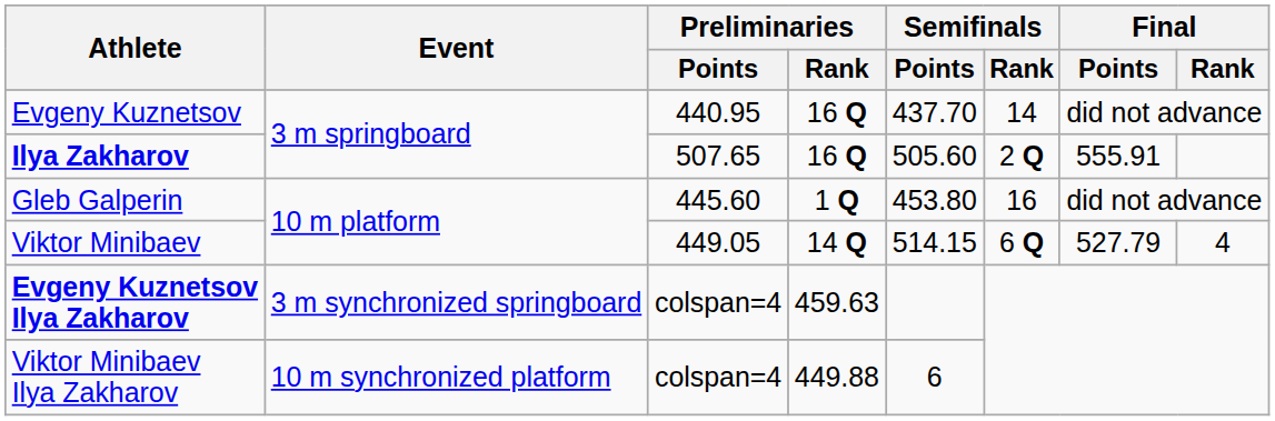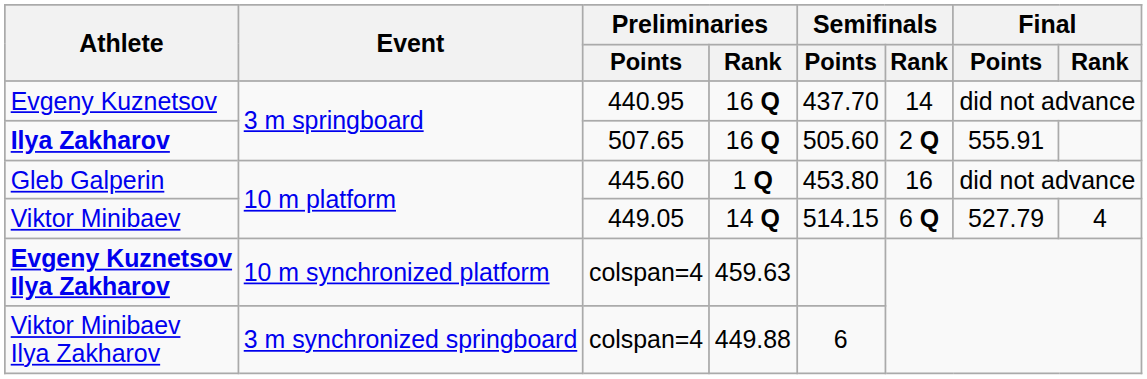Evgeny Kuznetsov Ilya Zakharov | Event: 3 m synchronized springboard -> 10 m synchronized platform
Viktor Minibaev Ilya Zakharov | Event: 10 m synchronized platform -> 3 m synchronized springboard
